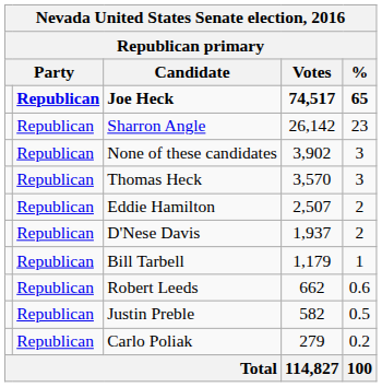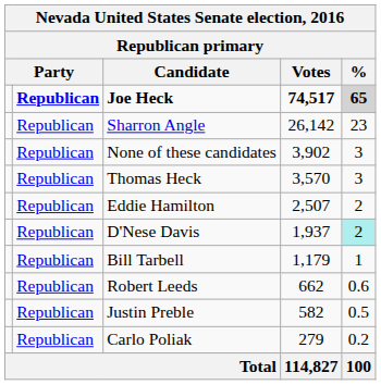Joe Heck | %: no background -> lightgrey background
D'Nese Davis | %: no background -> paleturquoise background
